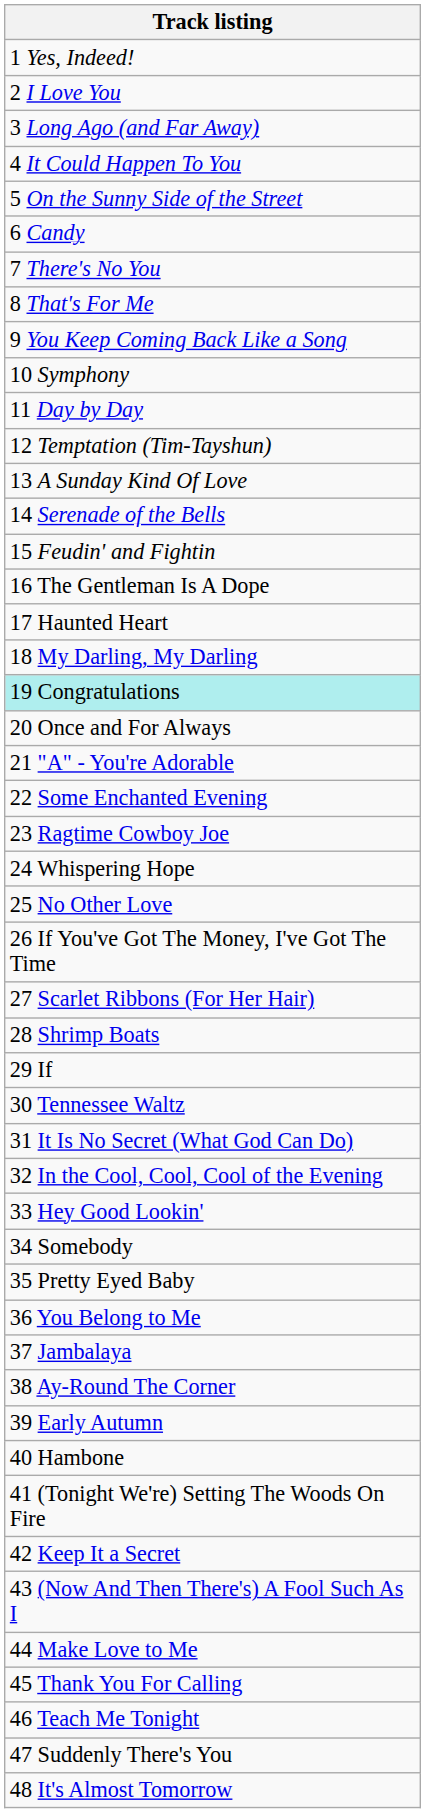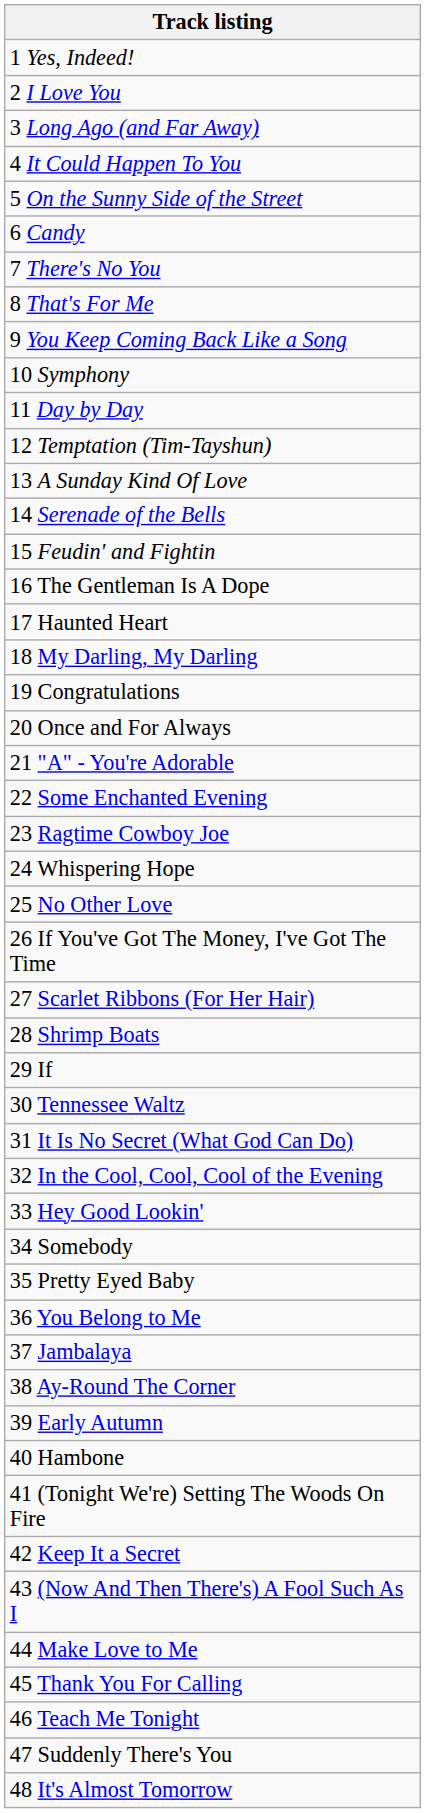row 20 | column 1: paleturquoise background -> no background
